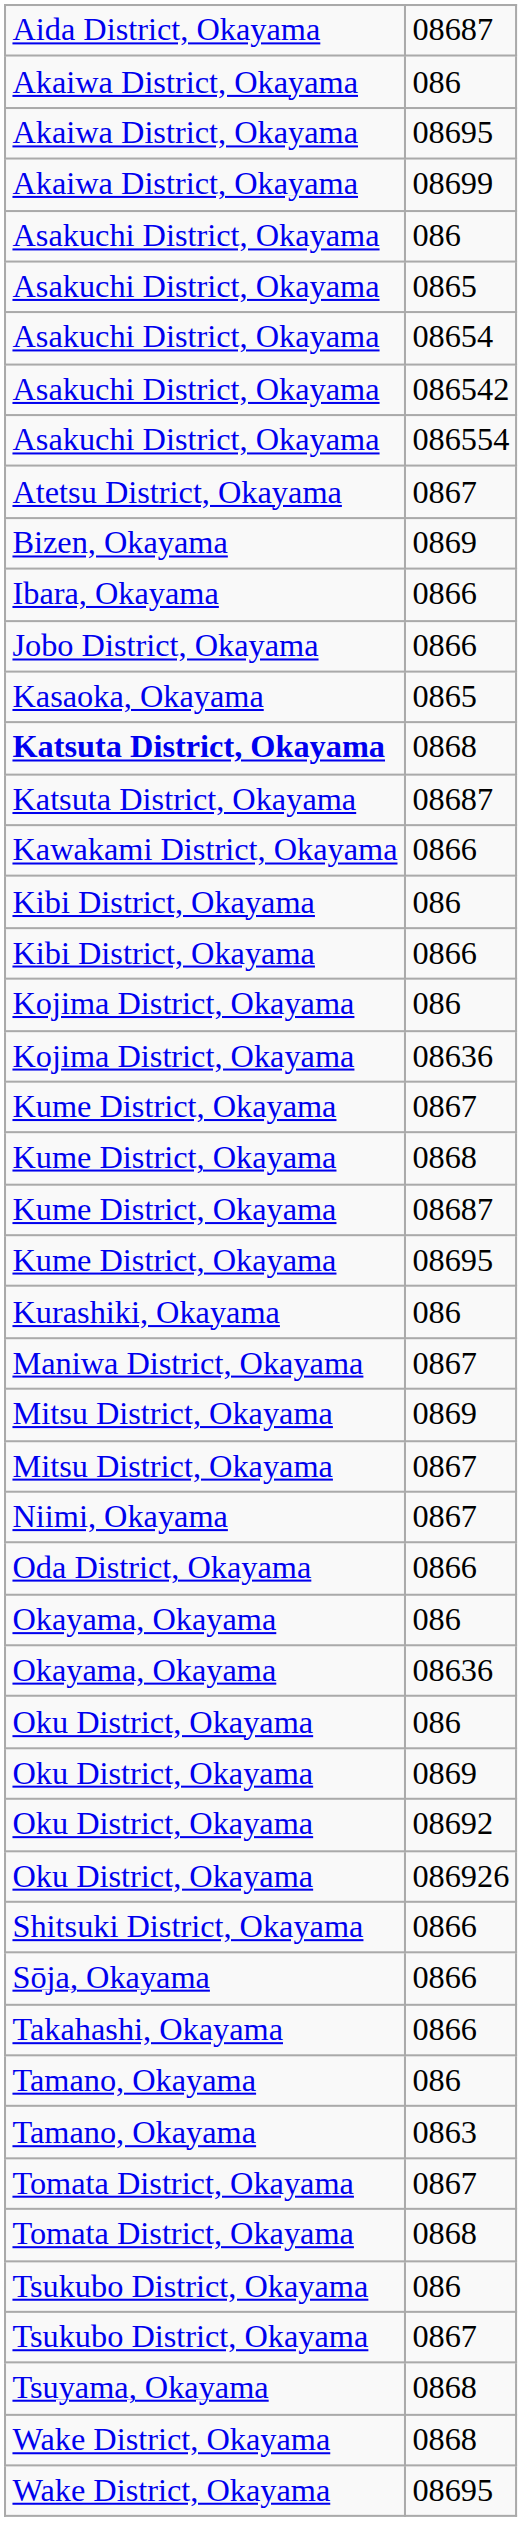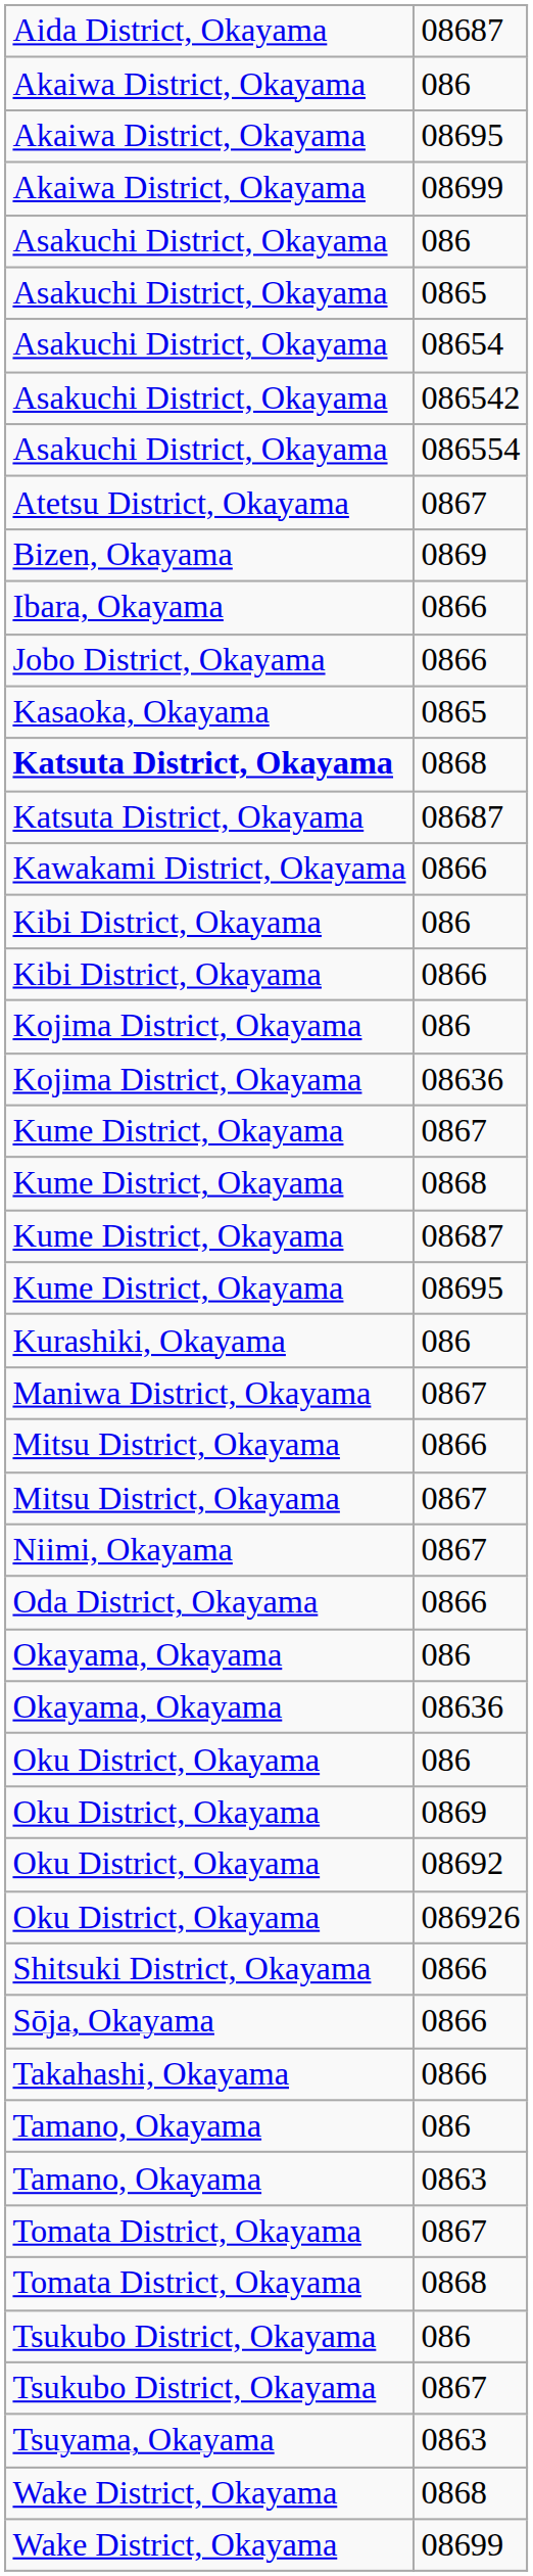row 28 | column 2: 0869 -> 0866
row 47 | column 2: 0868 -> 0863
row 49 | column 2: 08695 -> 08699
